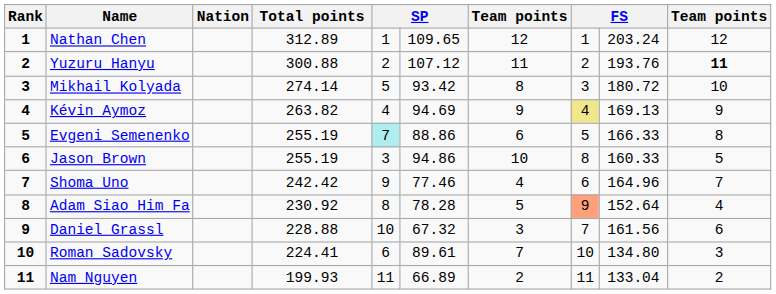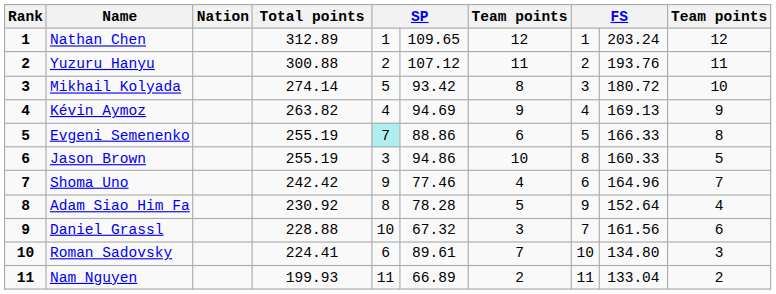Yuzuru Hanyu | column 10: bold -> normal
Kévin Aymoz | column 8: khaki background -> no background
Adam Siao Him Fa | column 8: lightsalmon background -> no background
